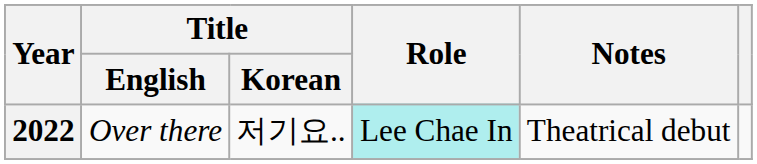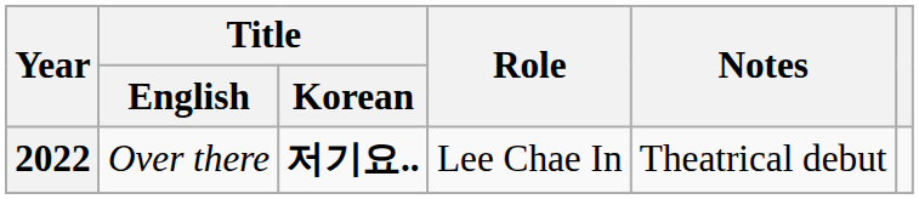2022 | Title / Korean: normal -> bold
2022 | Role: paleturquoise background -> no background
